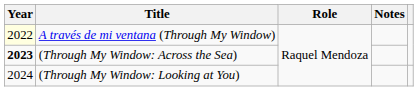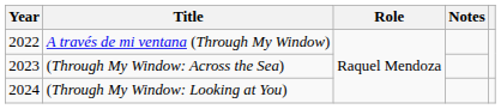A través de mi ventana (Through My Window) | Year: lightyellow background -> no background
(Through My Window: Across the Sea) | Year: bold -> normal
